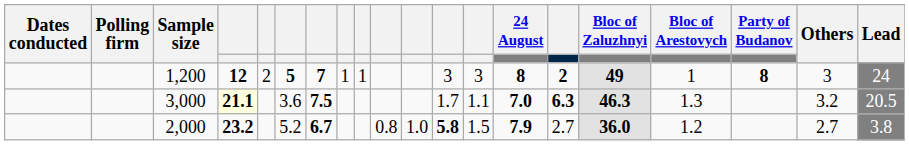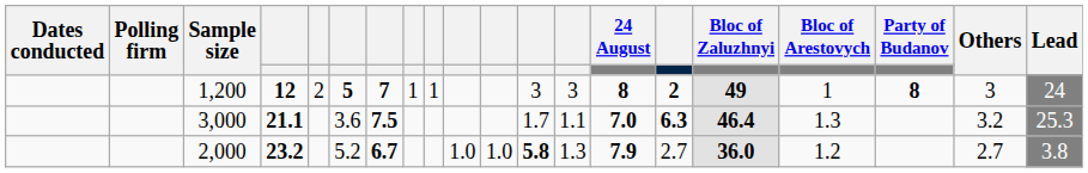3,000 | column 4: lightyellow background -> no background
3,000 | Bloc of Zaluzhnyi: 46.3 -> 46.4
3,000 | Lead: 20.5 -> 25.3
2,000 | column 10: 0.8 -> 1.0
2,000 | column 13: 1.5 -> 1.3
